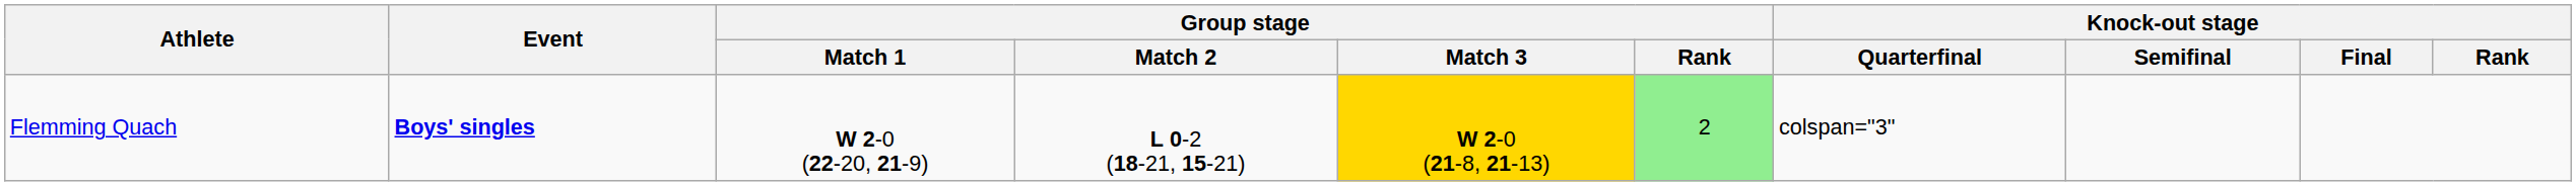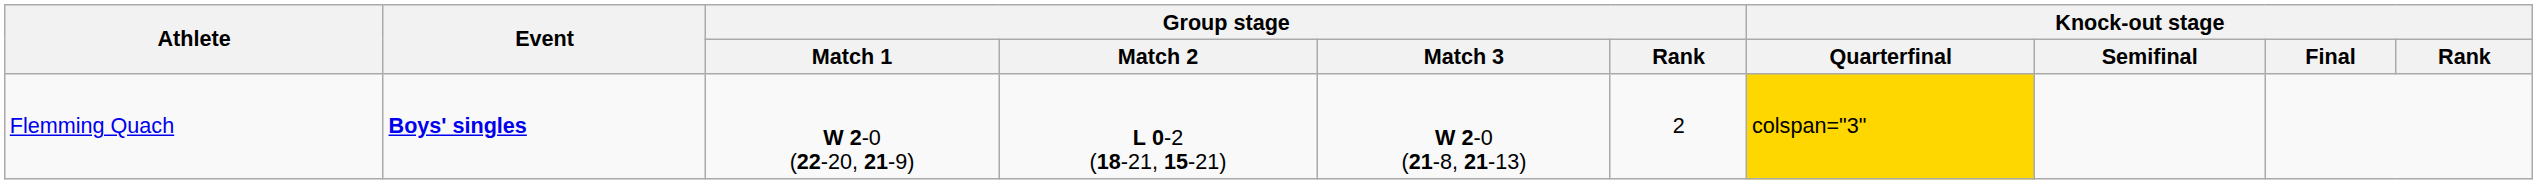Flemming Quach | Group stage / Match 3: gold background -> no background
Flemming Quach | Group stage / Rank: lightgreen background -> no background
Flemming Quach | Knock-out stage / Quarterfinal: no background -> gold background
